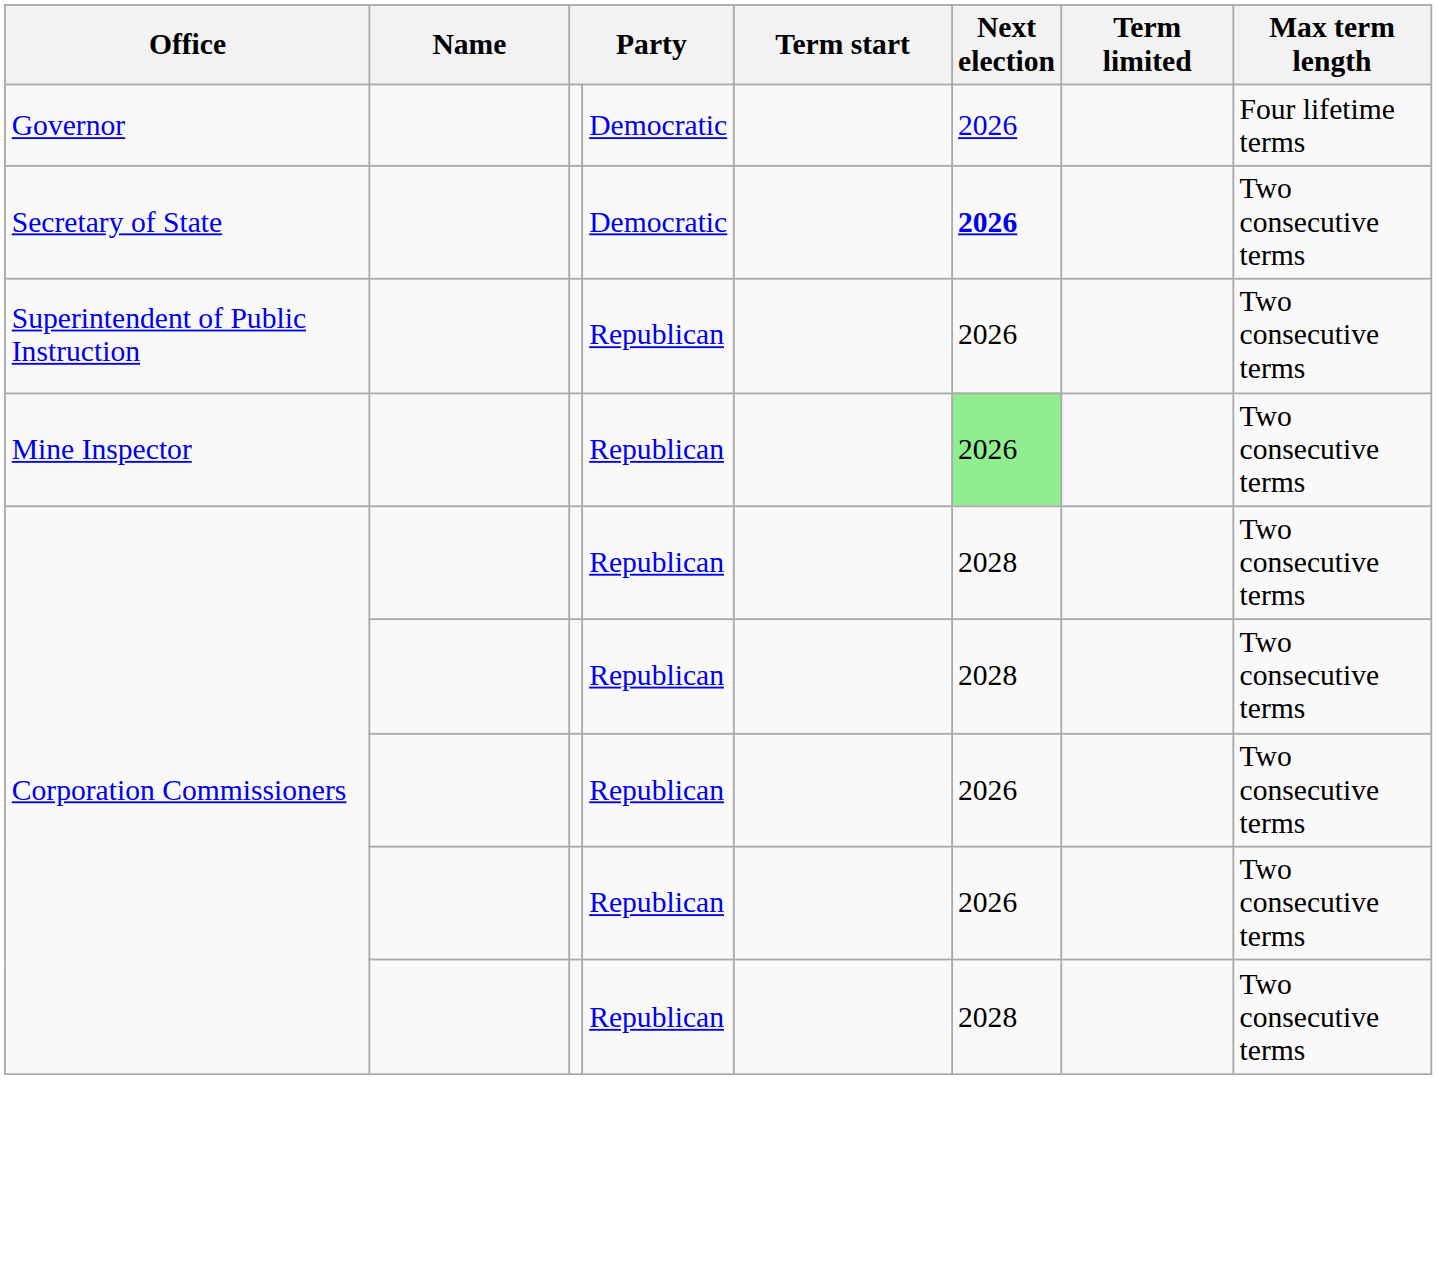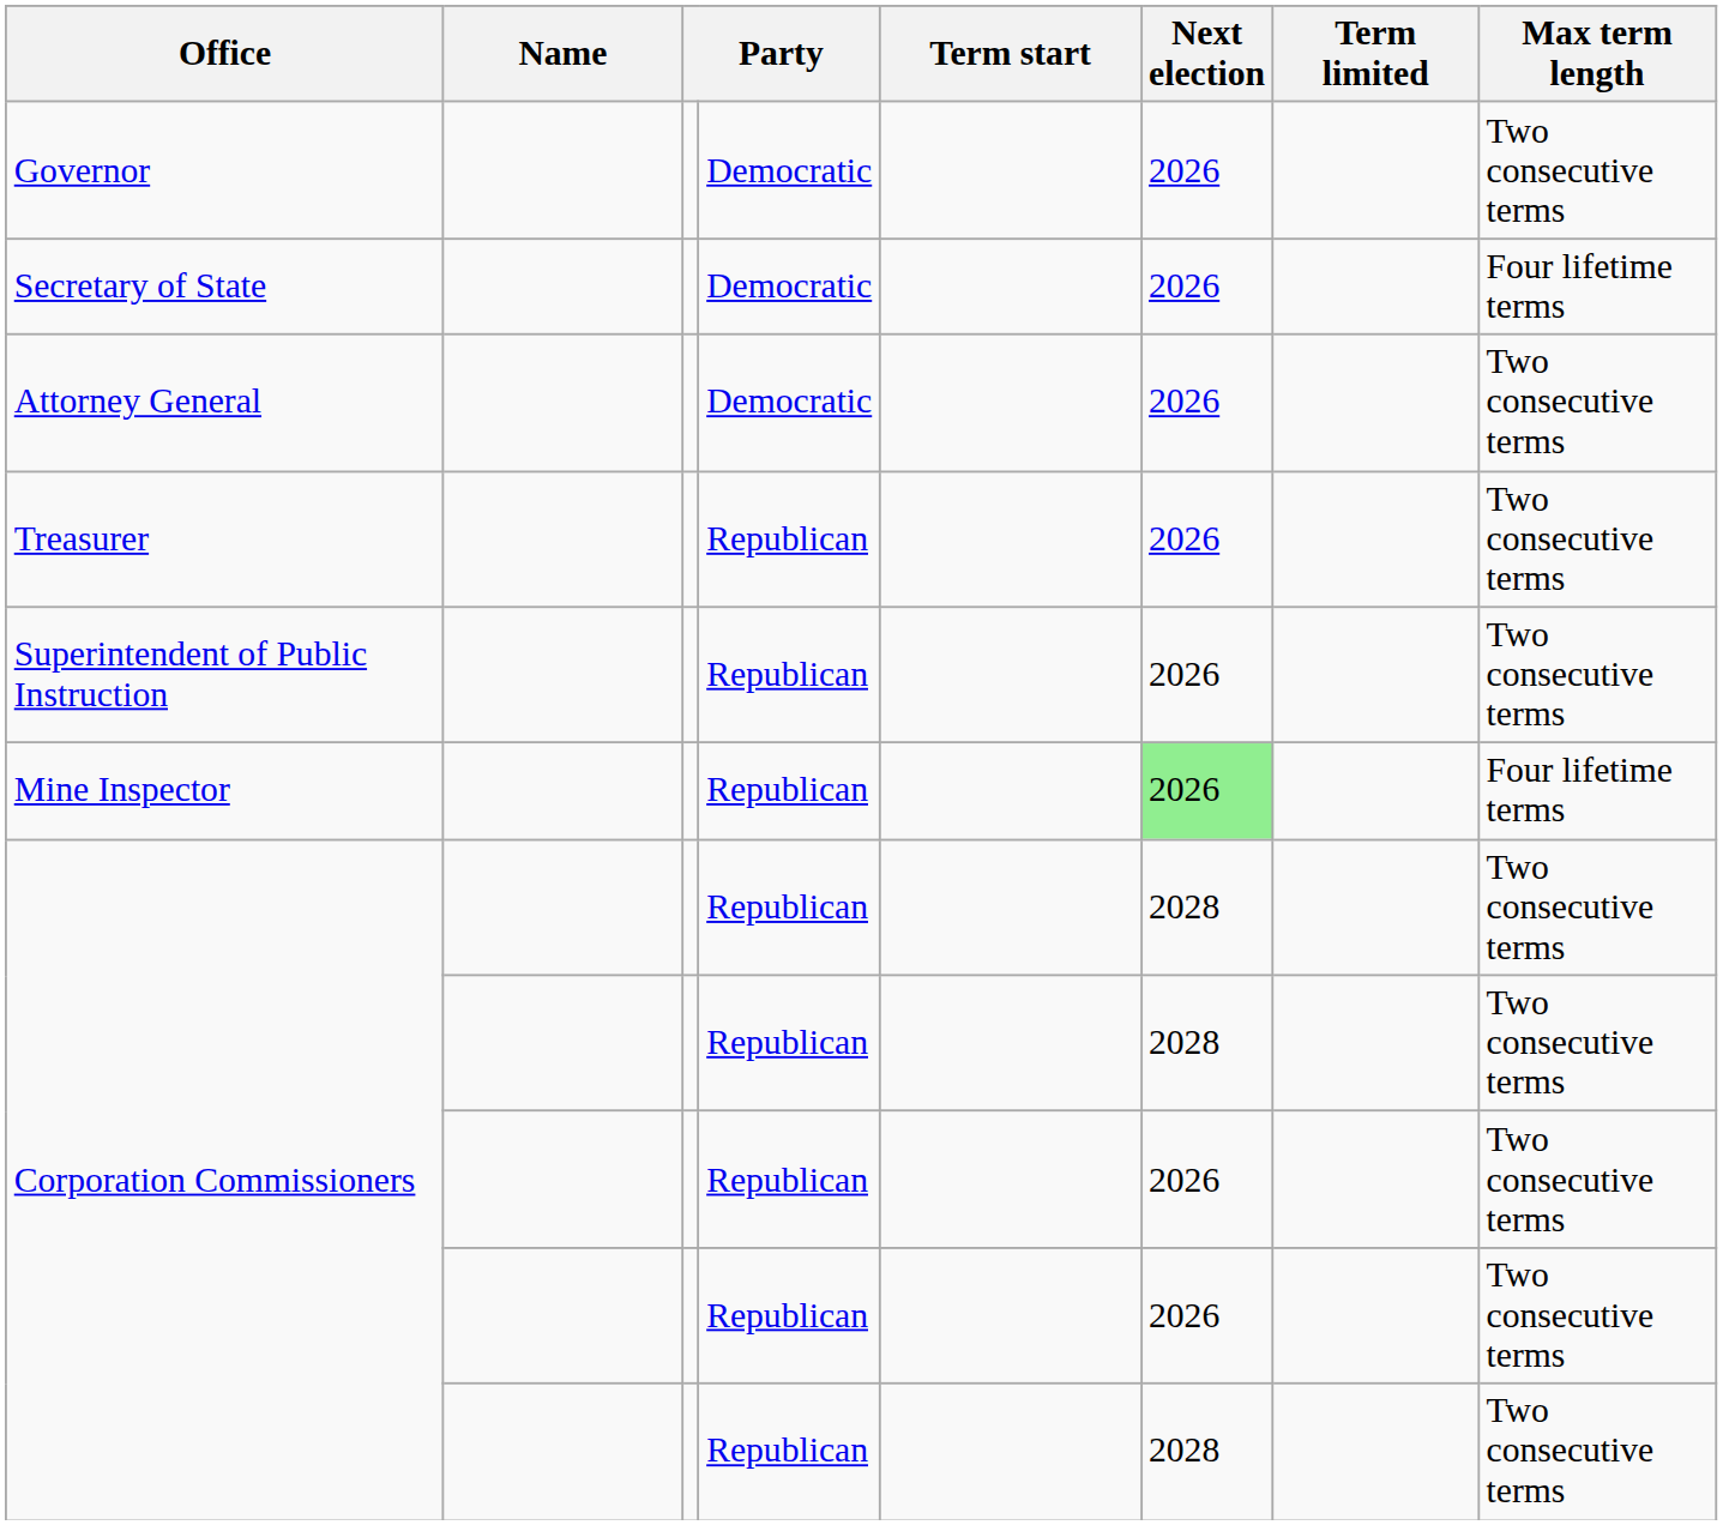Governor | Max term length: Four lifetime terms -> Two consecutive terms
Secretary of State | Next election: bold -> normal
Secretary of State | Max term length: Two consecutive terms -> Four lifetime terms
+ row: Attorney General | Democratic | 2026 | Two consecutive terms
+ row: Treasurer | Republican | 2026 | Two consecutive terms
Mine Inspector | Max term length: Two consecutive terms -> Four lifetime terms
